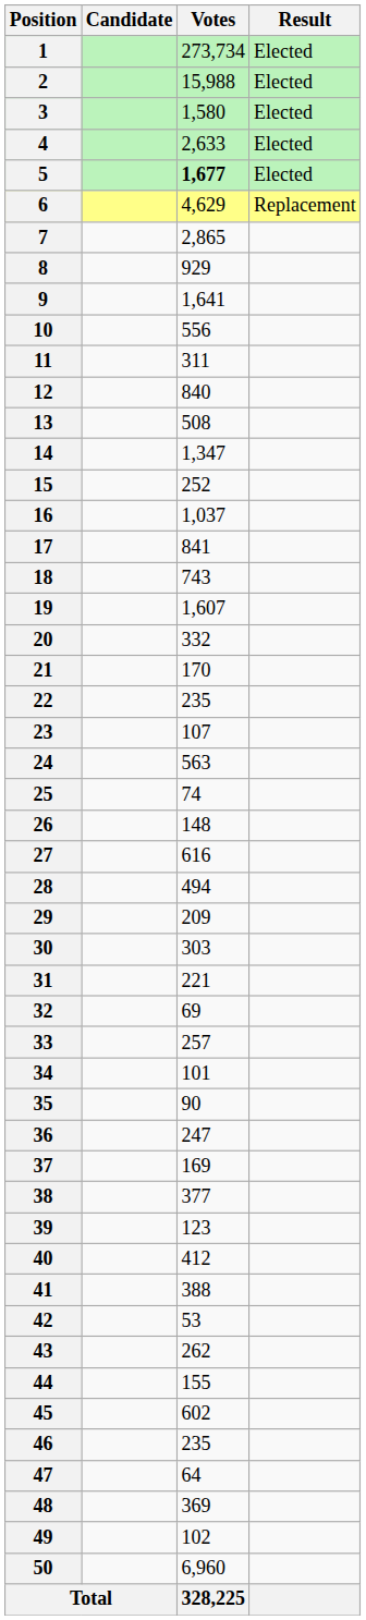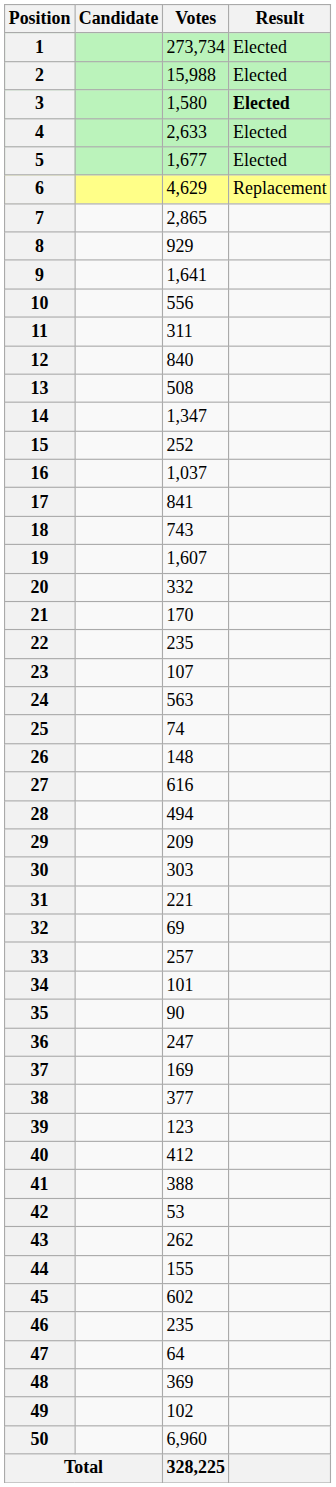3 | Result: normal -> bold
5 | Votes: bold -> normal
